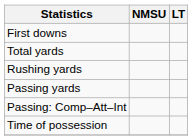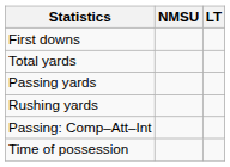rows swapped: Rushing yards <-> Passing yards
